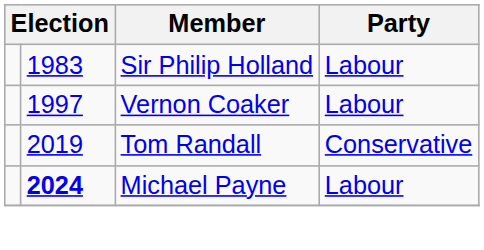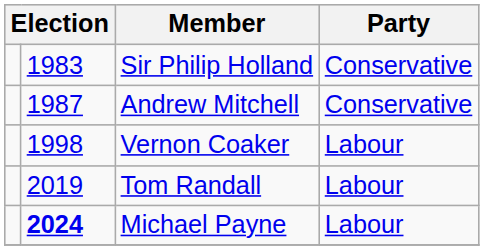Sir Philip Holland | Party: Labour -> Conservative
+ row: 1987 | Andrew Mitchell | Conservative
Vernon Coaker | column 2: 1997 -> 1998
Tom Randall | Party: Conservative -> Labour
